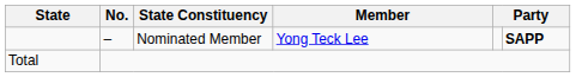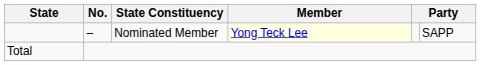row 2 | Member: no background -> lightyellow background
row 2 | column 6: bold -> normal
